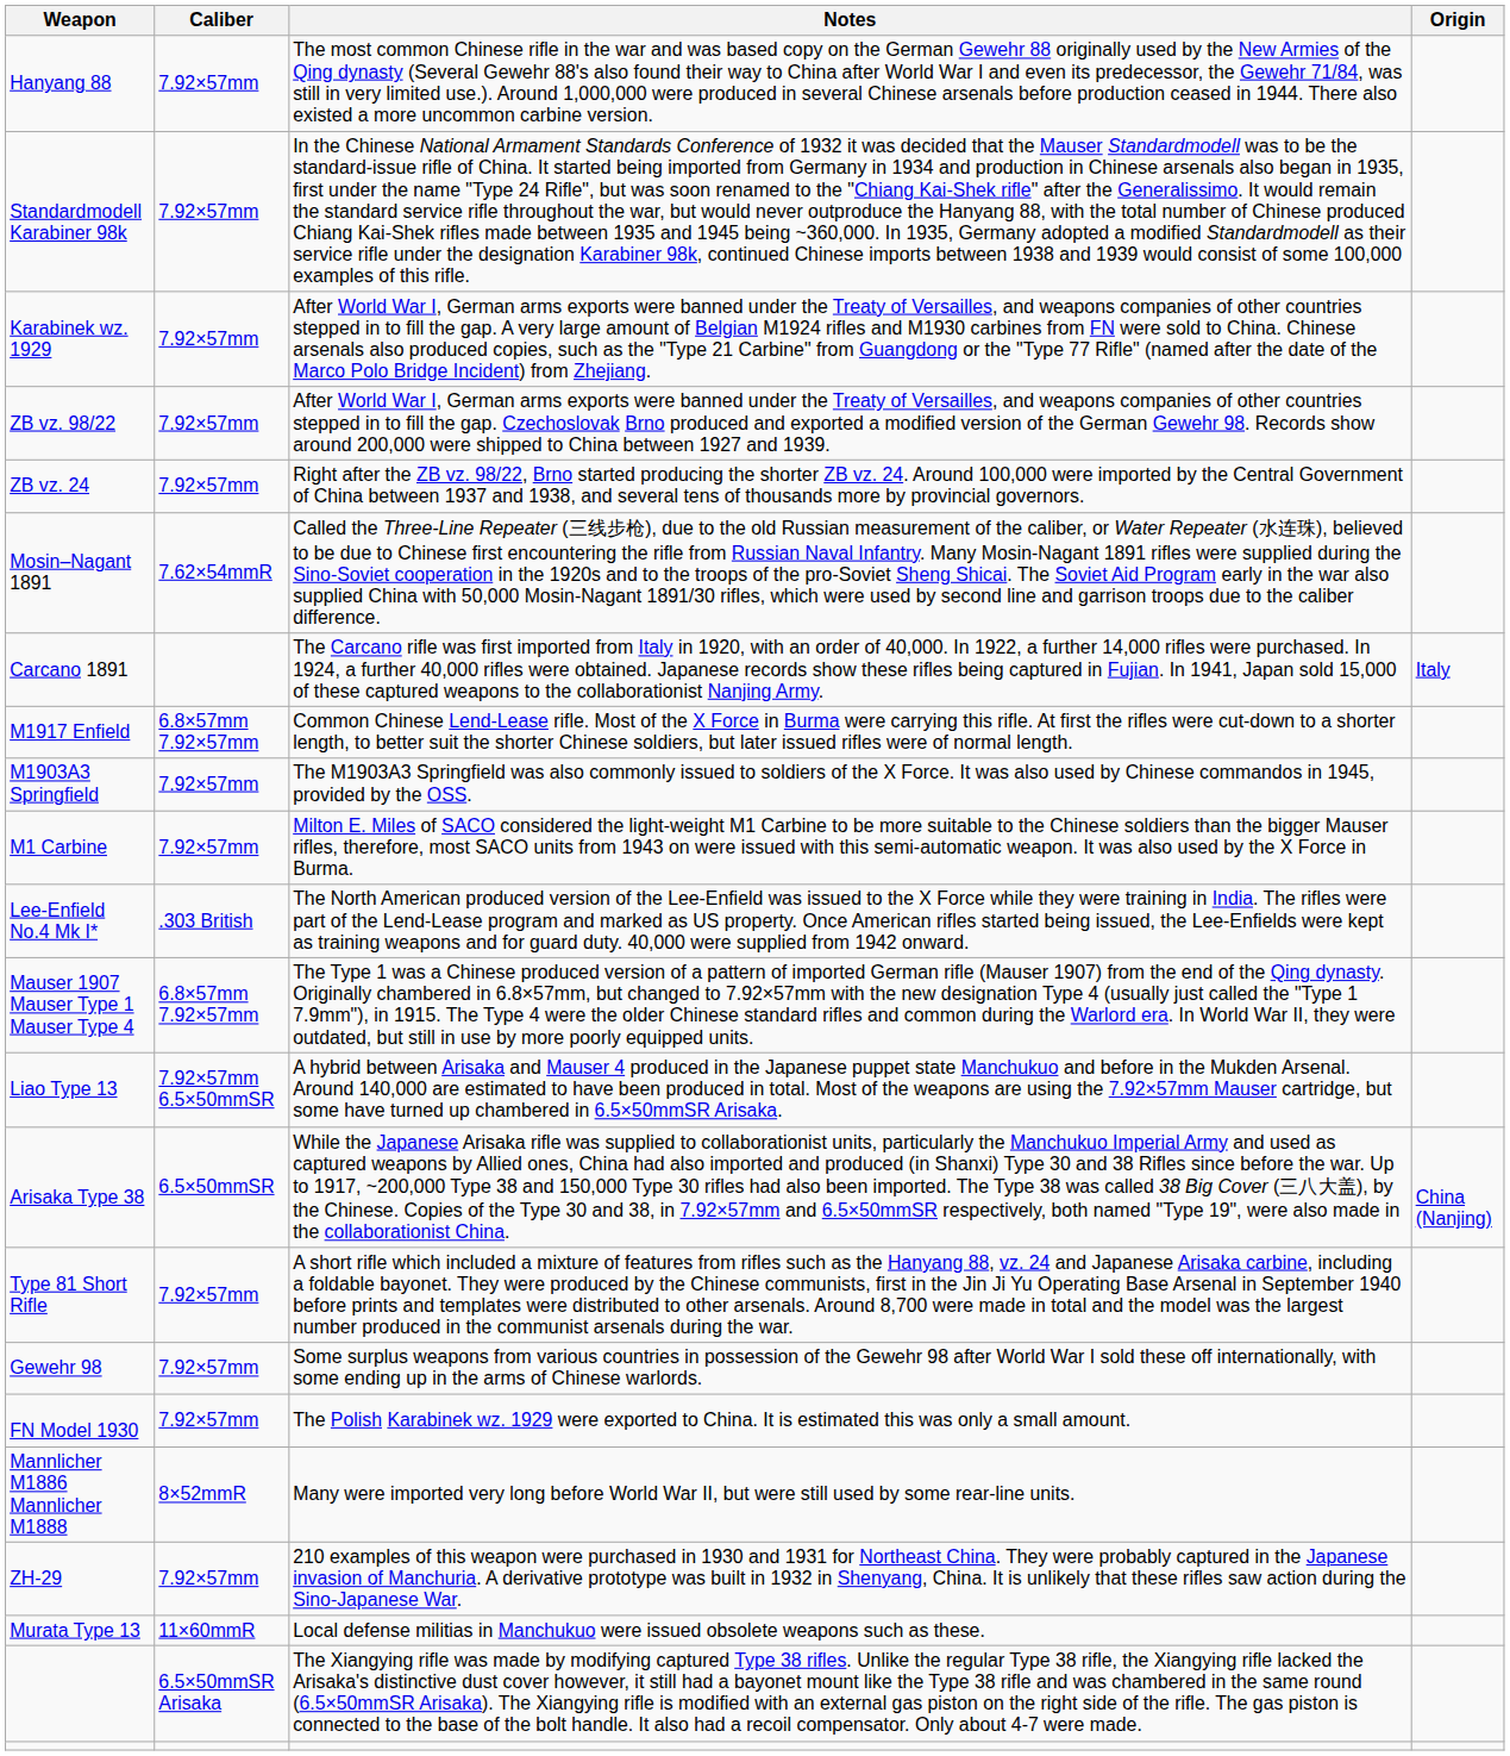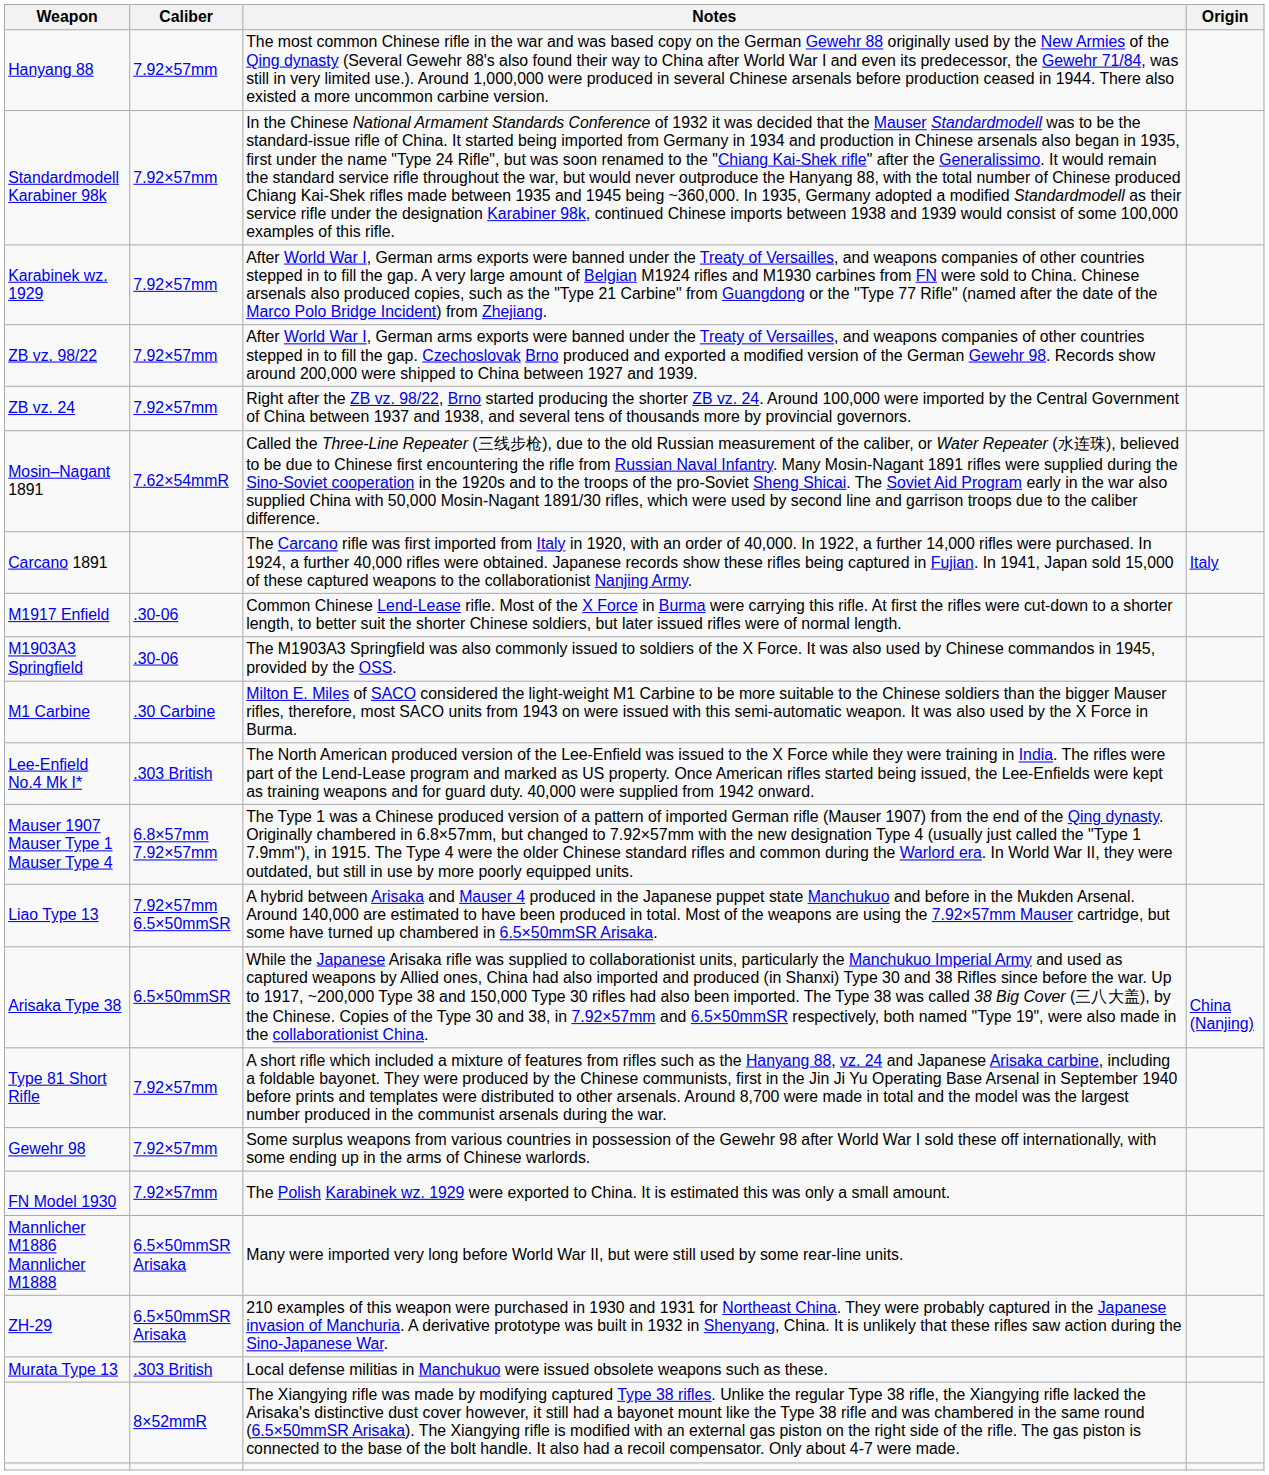row 9 | Caliber: 6.8×57mm 7.92×57mm -> .30-06
row 10 | Caliber: 7.92×57mm -> .30-06
row 11 | Caliber: 7.92×57mm -> .30 Carbine
row 19 | Caliber: 8×52mmR -> 6.5×50mmSR Arisaka
row 20 | Caliber: 7.92×57mm -> 6.5×50mmSR Arisaka
row 21 | Caliber: 11×60mmR -> .303 British
row 22 | Caliber: 6.5×50mmSR Arisaka -> 8×52mmR
